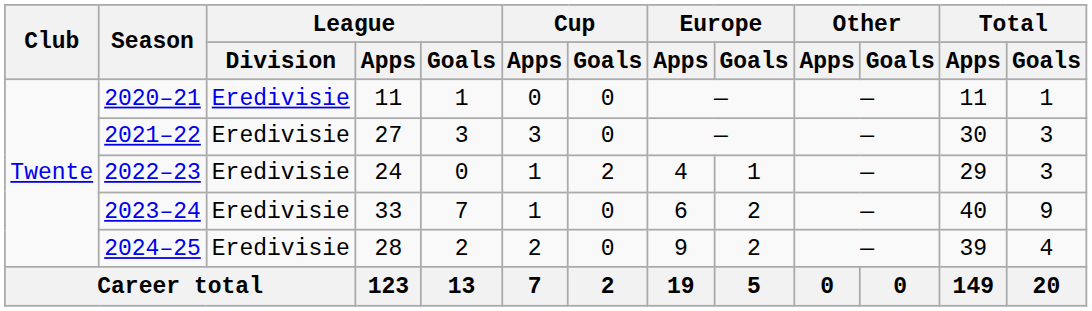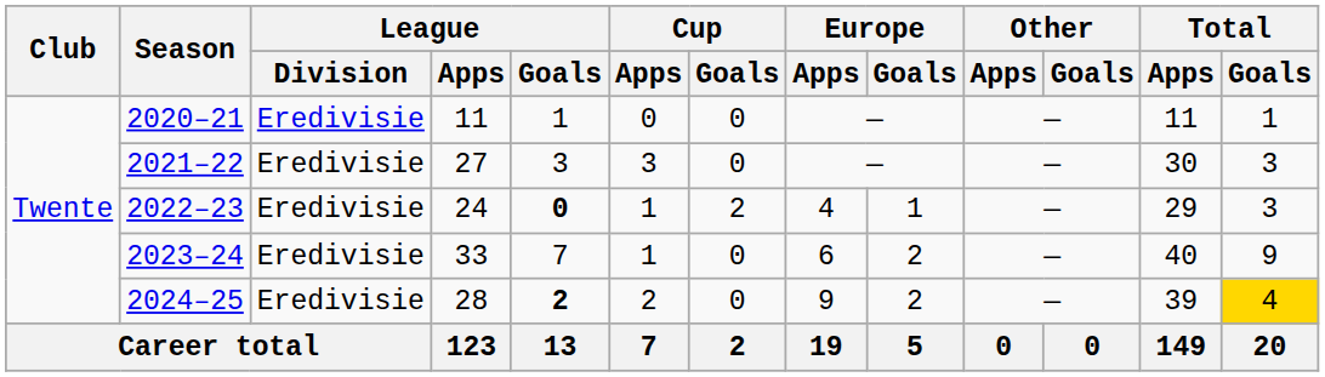2022–23 | League / Goals: normal -> bold
2024–25 | League / Goals: normal -> bold
2024–25 | Total / Goals: no background -> gold background
